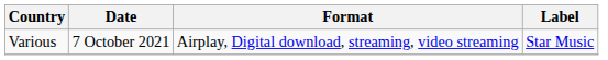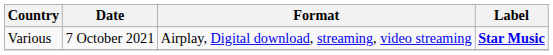Various | Label: normal -> bold
